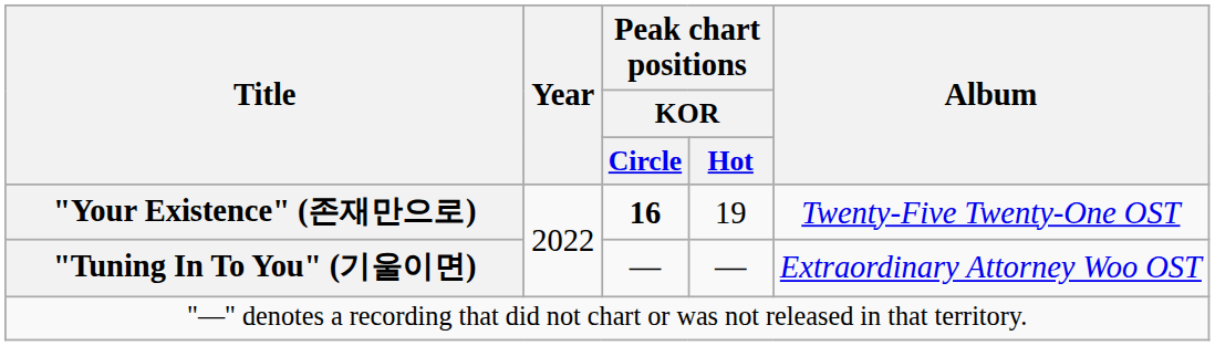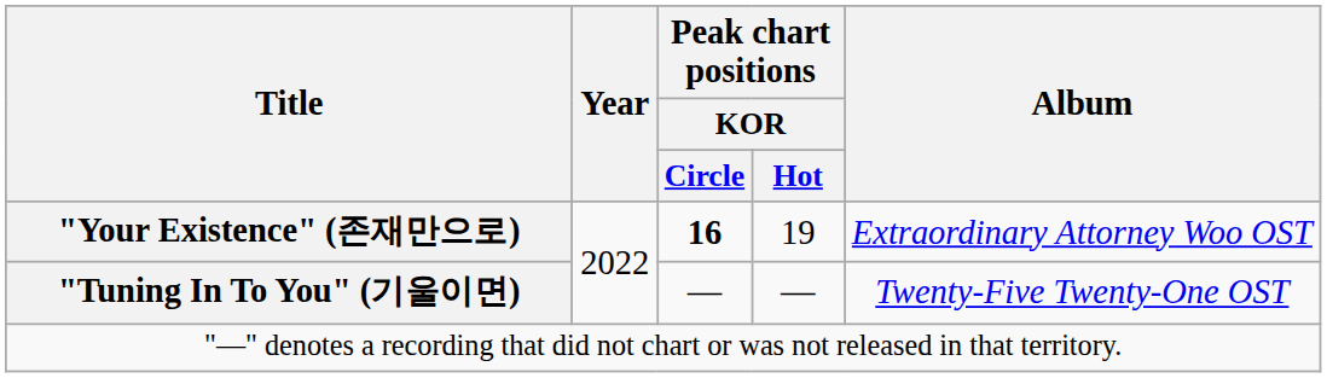"Your Existence" (존재만으로) | Album: Twenty-Five Twenty-One OST -> Extraordinary Attorney Woo OST
"Tuning In To You" (기울이면) | Album: Extraordinary Attorney Woo OST -> Twenty-Five Twenty-One OST
